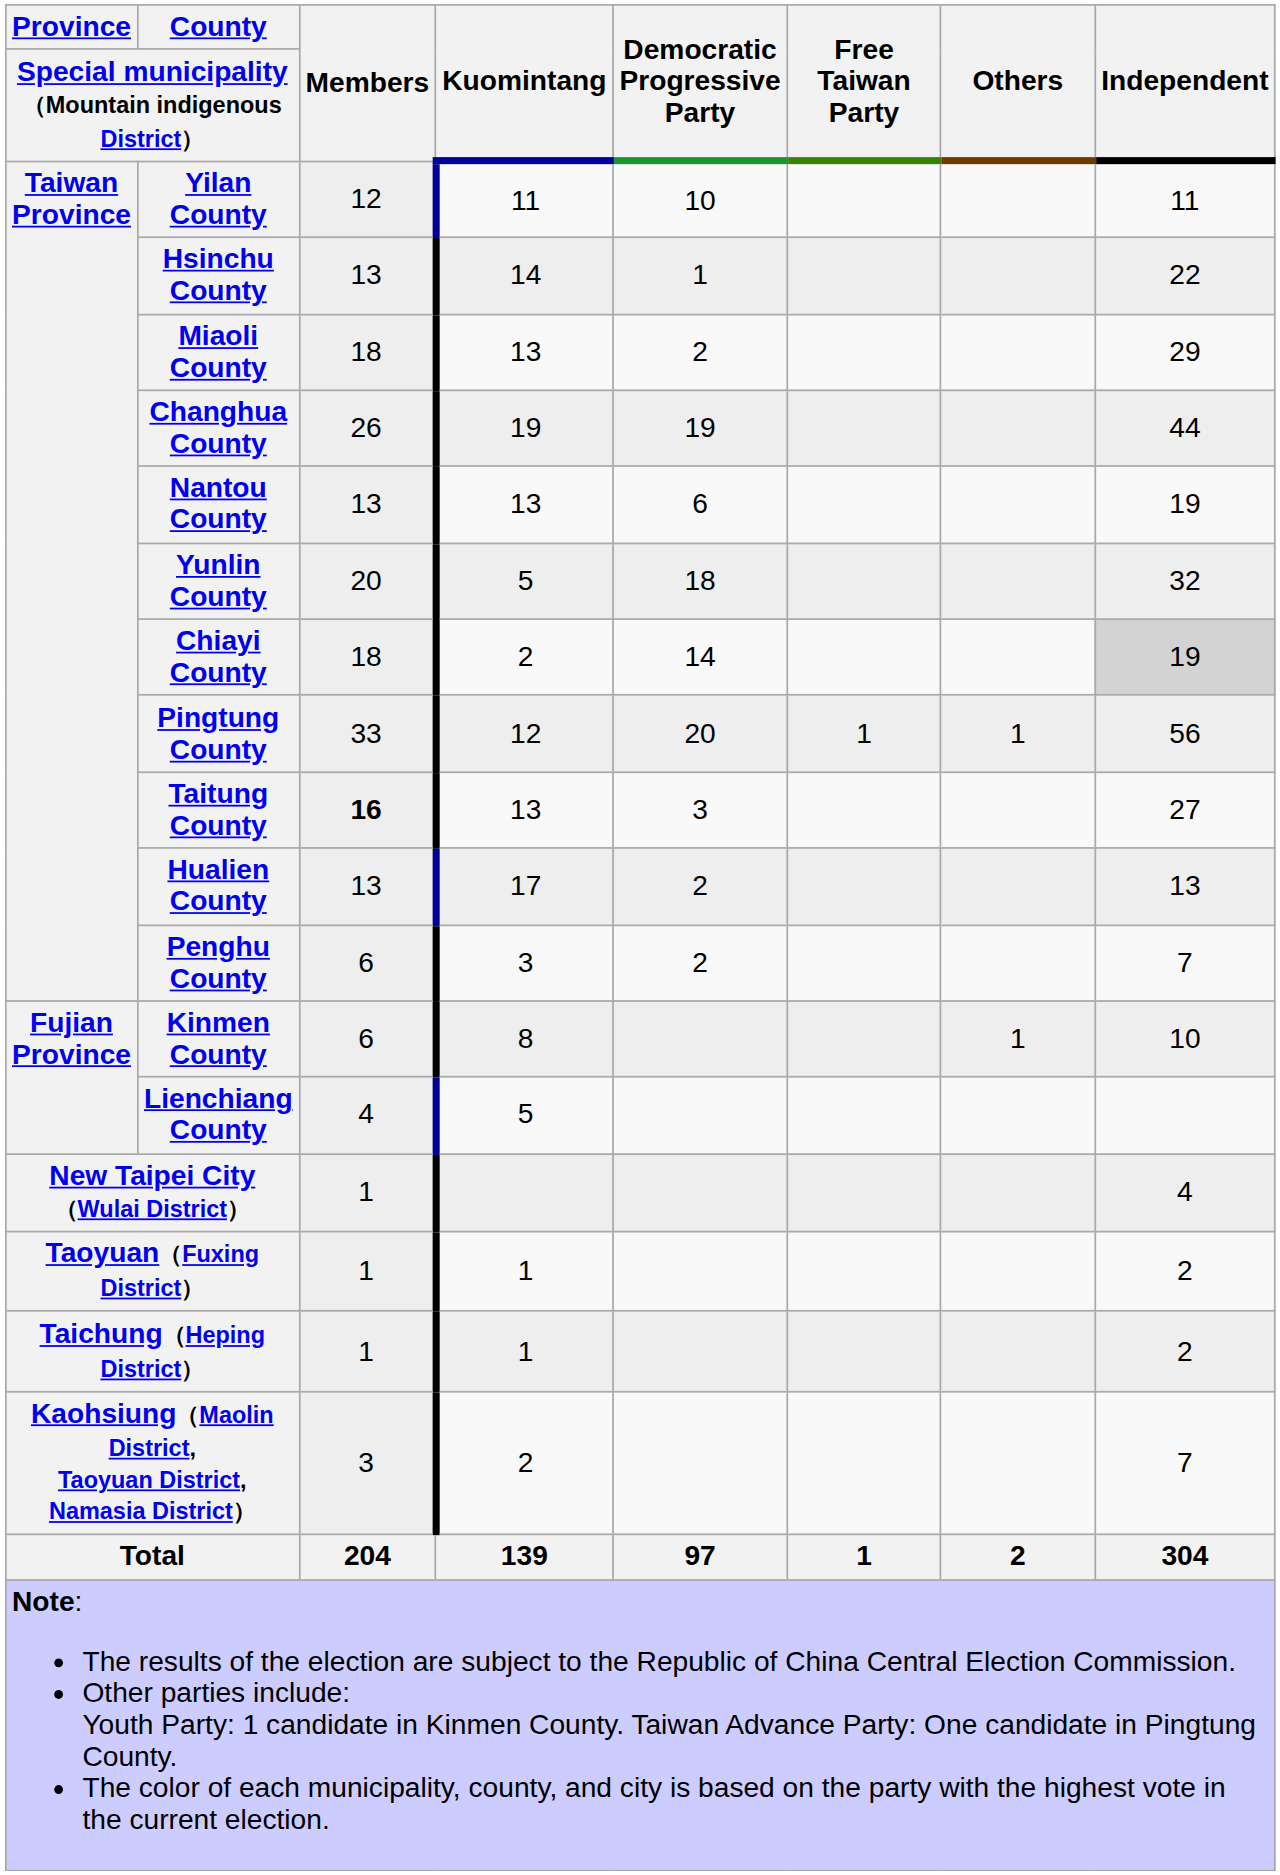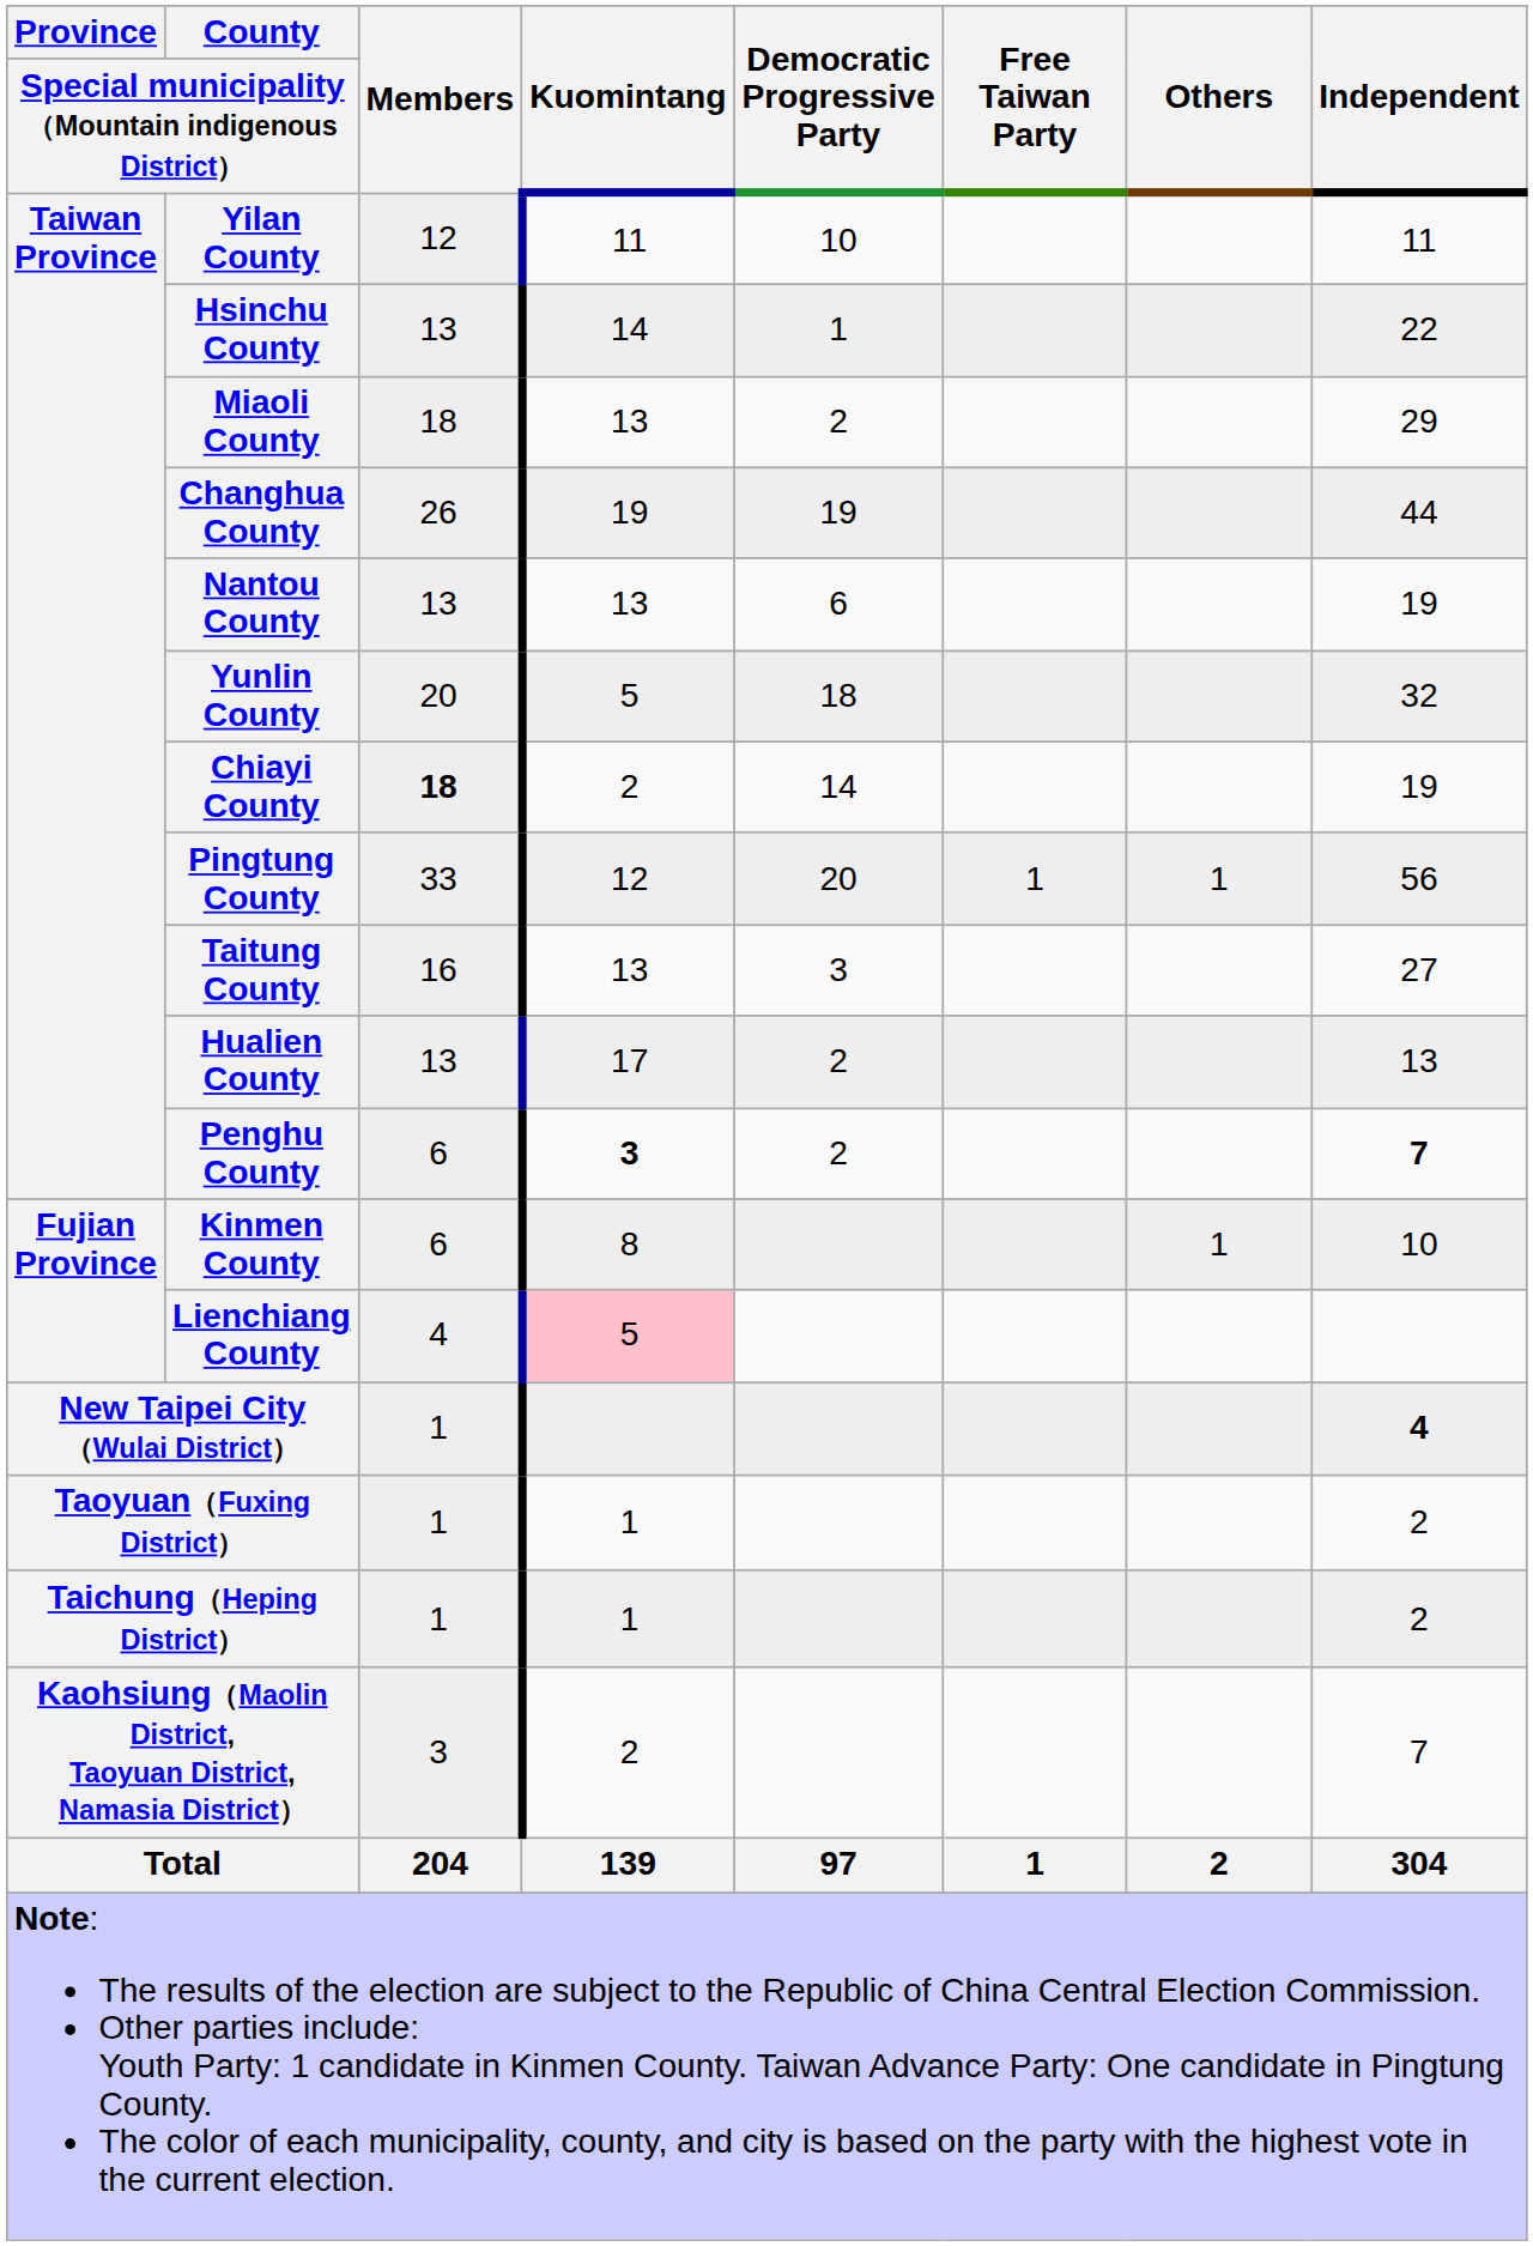Chiayi County | Members: normal -> bold
Chiayi County | Independent: lightgrey background -> no background
Taitung County | Members: bold -> normal
Penghu County | Kuomintang: normal -> bold
Penghu County | Independent: normal -> bold
Lienchiang County | Kuomintang: no background -> pink background
New Taipei City（Wulai District） | Independent: normal -> bold
